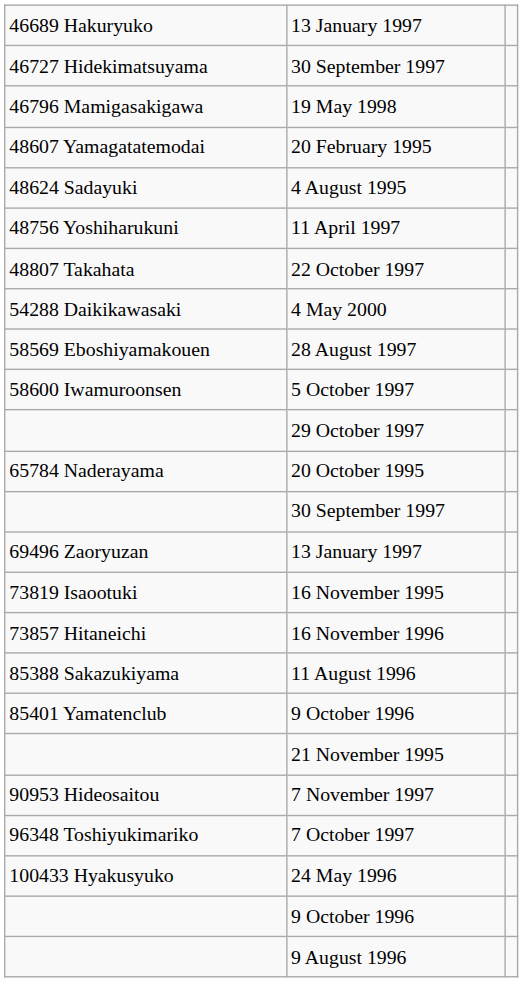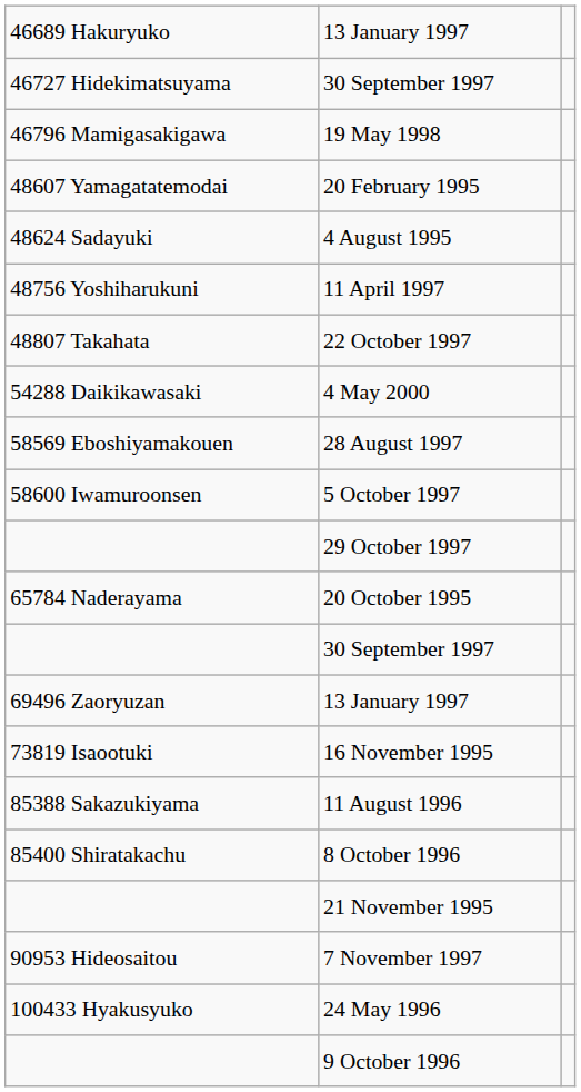- row: 73857 Hitaneichi | 16 November 1996
+ row: 85400 Shiratakachu | 8 October 1996
- row: 85401 Yamatenclub | 9 October 1996
- row: 96348 Toshiyukimariko | 7 October 1997
- row: 9 August 1996
